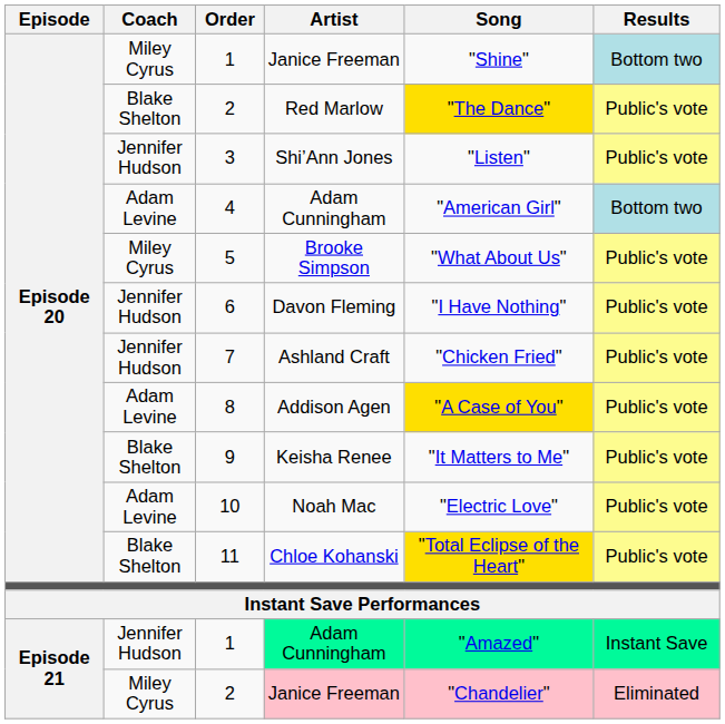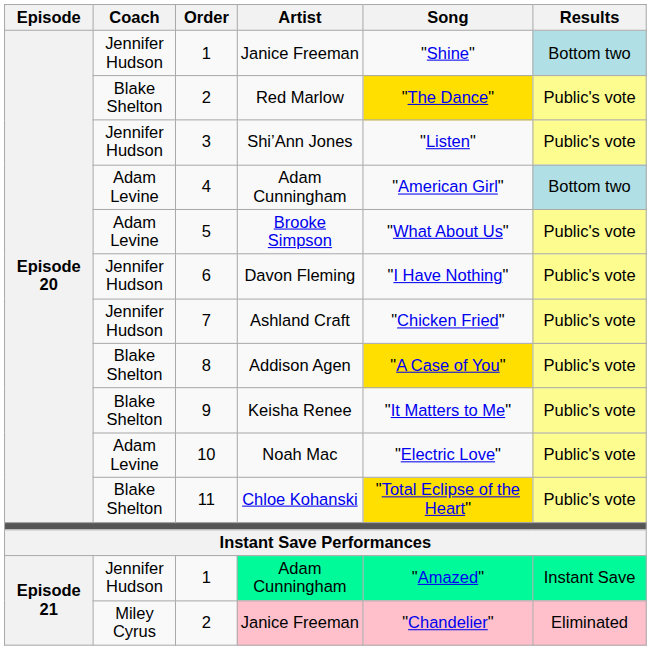1 / Janice Freeman | Coach: Miley Cyrus -> Jennifer Hudson
5 | Coach: Miley Cyrus -> Adam Levine
8 | Coach: Adam Levine -> Blake Shelton
